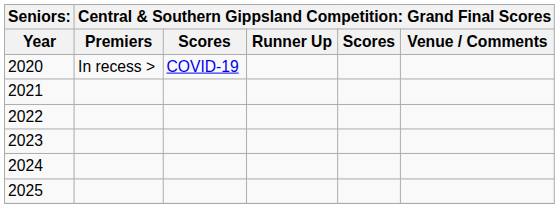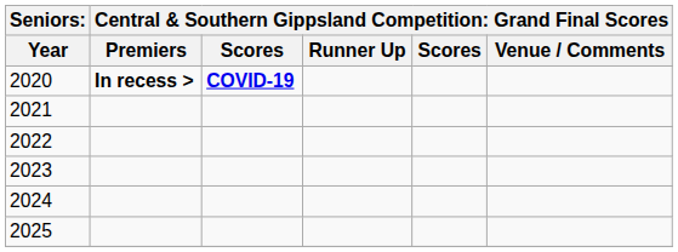2020 | column 2: normal -> bold
2020 | column 3: normal -> bold
